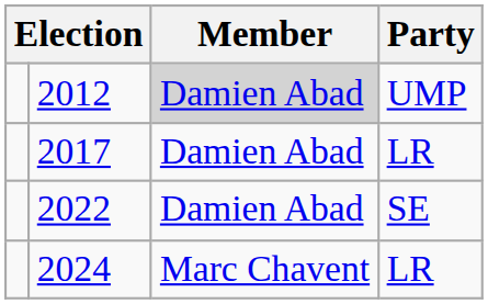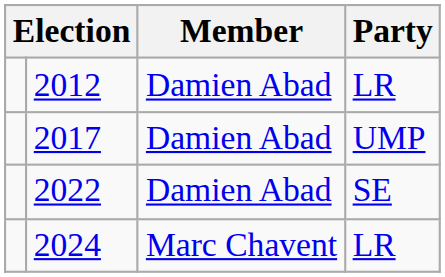2012 | Member: lightgrey background -> no background
2012 | Party: UMP -> LR
2017 | Party: LR -> UMP
